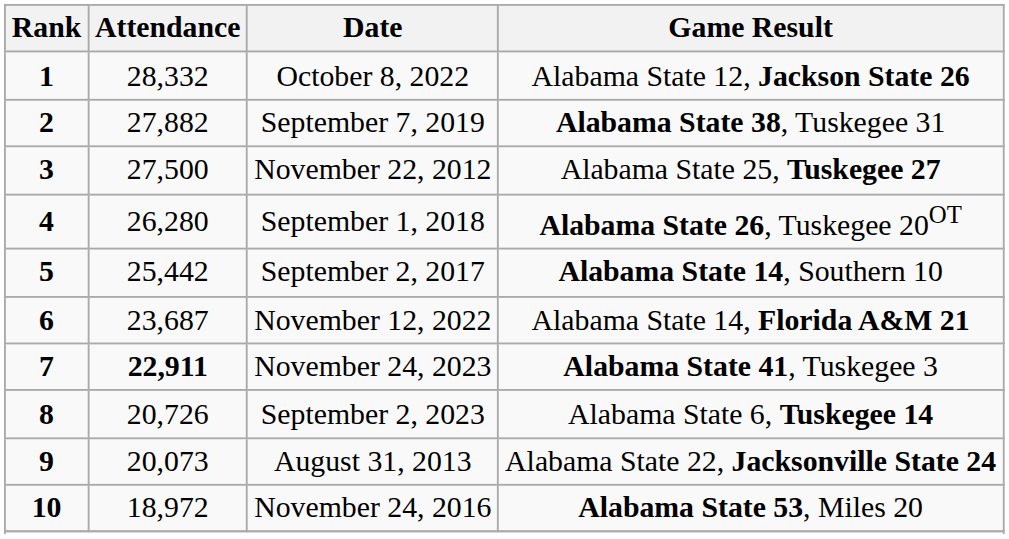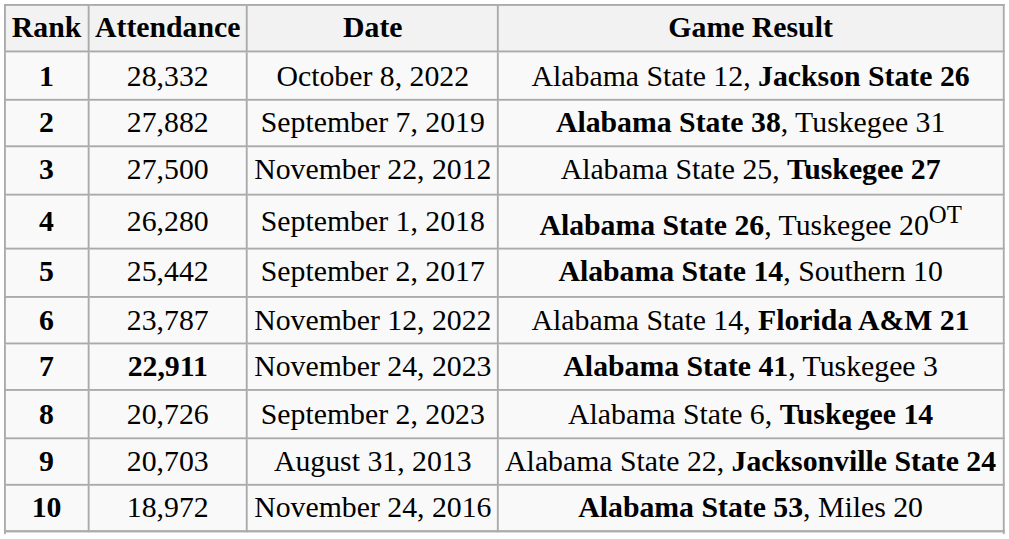November 12, 2022 | Attendance: 23,687 -> 23,787
August 31, 2013 | Attendance: 20,073 -> 20,703
